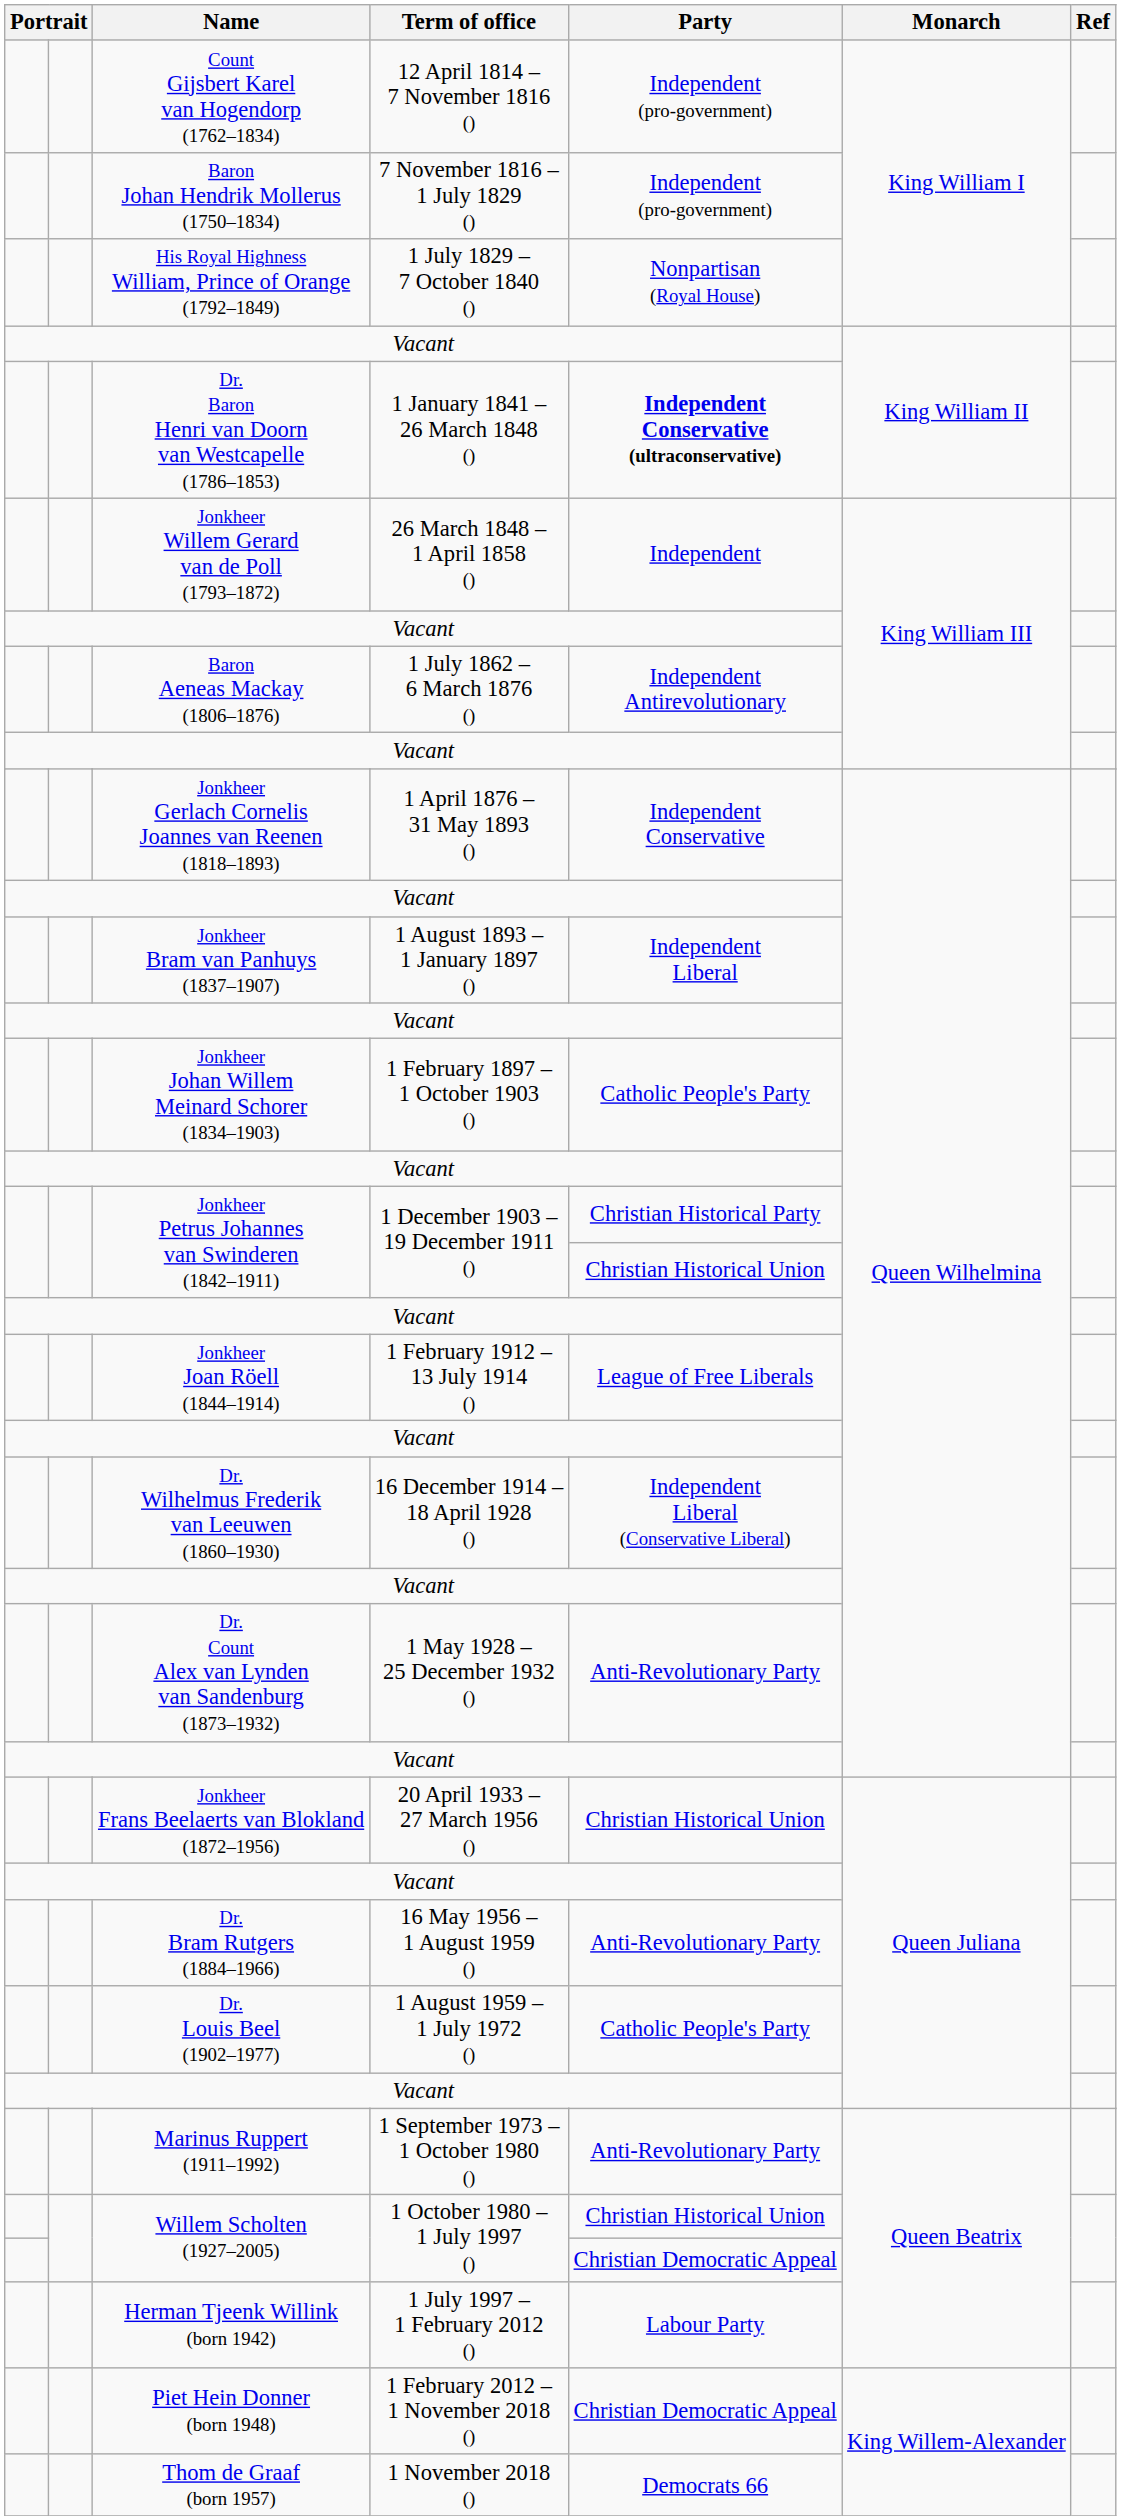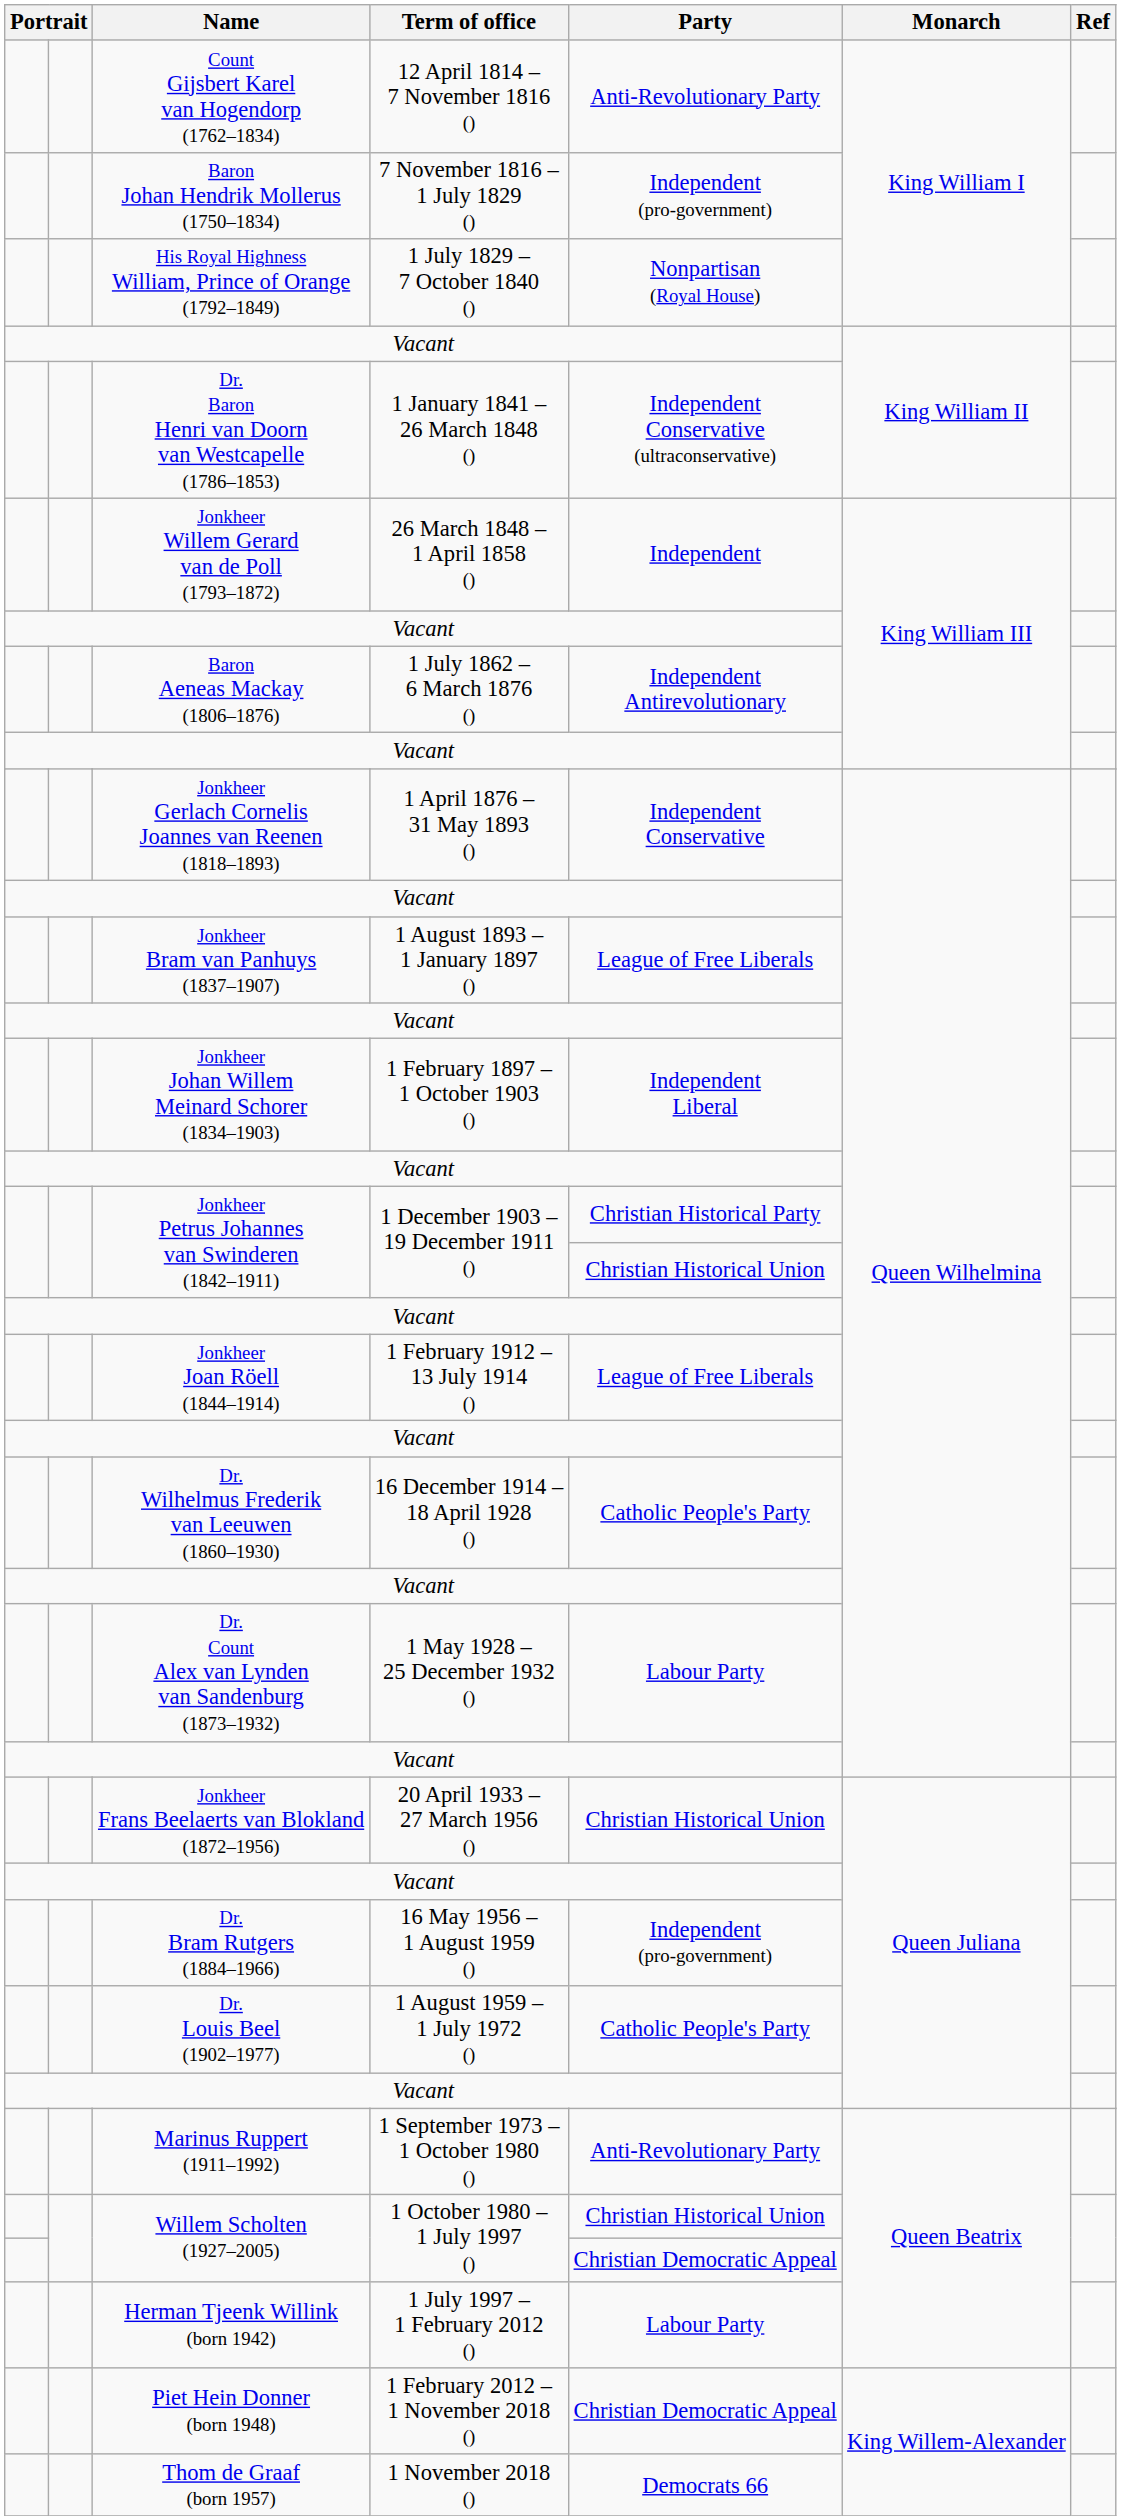Count Gijsbert Karel van Hogendorp (1762–1834) | Party: Independent (pro-government) -> Anti-Revolutionary Party
Dr. Baron Henri van Doorn van Westcapelle (1786–1853) | Party: bold -> normal
Jonkheer Bram van Panhuys (1837–1907) | Party: Independent Liberal -> League of Free Liberals
Jonkheer Johan Willem Meinard Schorer (1834–1903) | Party: Catholic People's Party -> Independent Liberal
Dr. Wilhelmus Frederik van Leeuwen (1860–1930) | Party: Independent Liberal (Conservative Liberal) -> Catholic People's Party
Dr. Count Alex van Lynden van Sandenburg (1873–1932) | Party: Anti-Revolutionary Party -> Labour Party
Dr. Bram Rutgers (1884–1966) | Party: Anti-Revolutionary Party -> Independent (pro-government)
